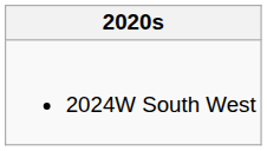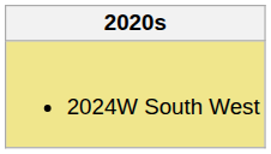row 2 | column 1: no background -> khaki background
